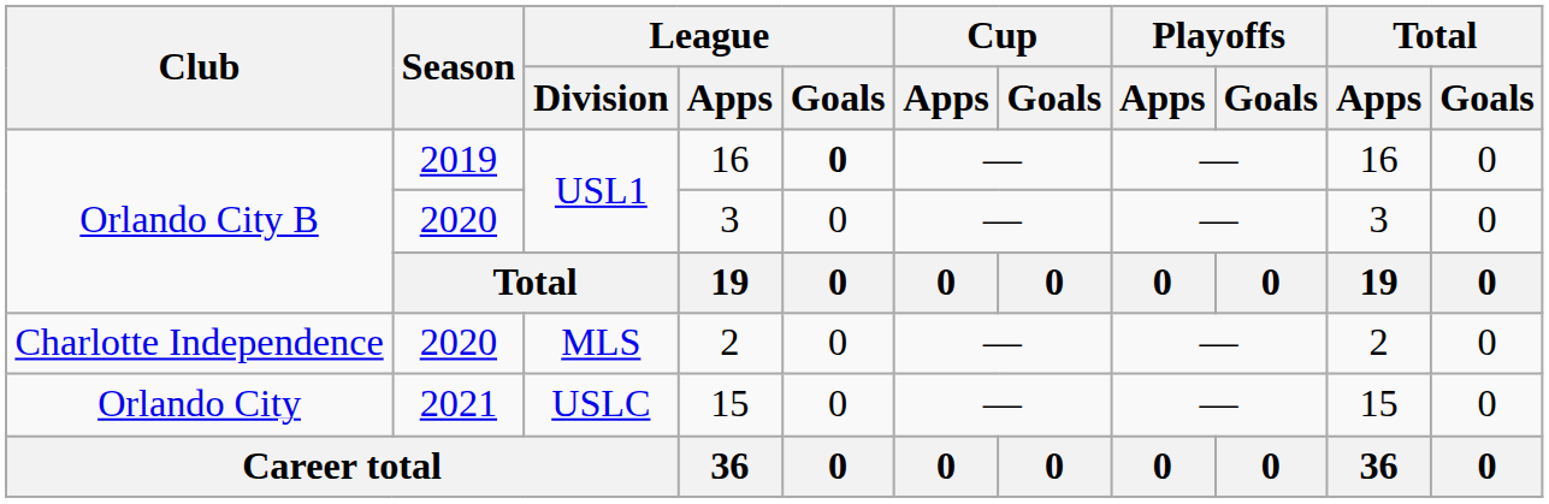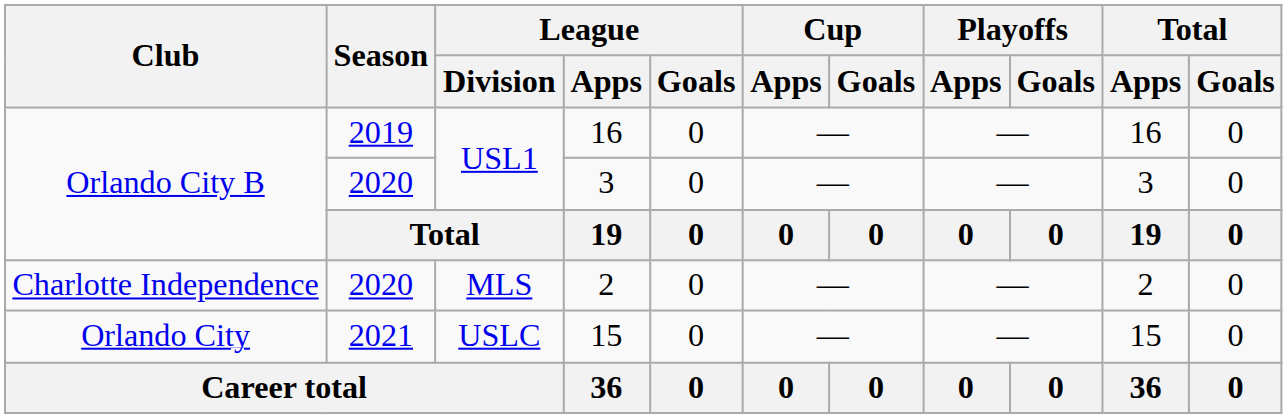row 3 | League / Goals: bold -> normal
